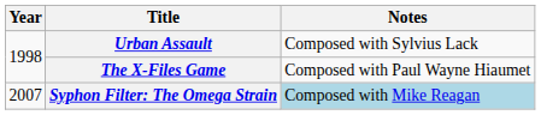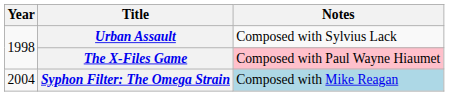The X-Files Game | Notes: no background -> pink background
Syphon Filter: The Omega Strain | Year: 2007 -> 2004
